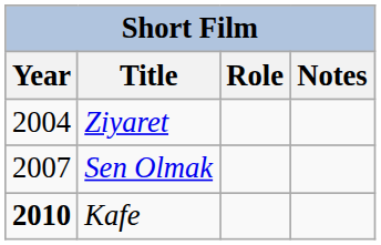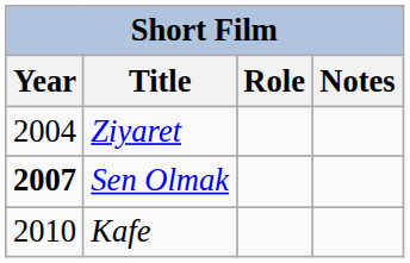Sen Olmak | Year: normal -> bold
Kafe | Year: bold -> normal
